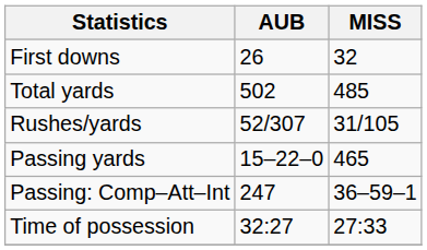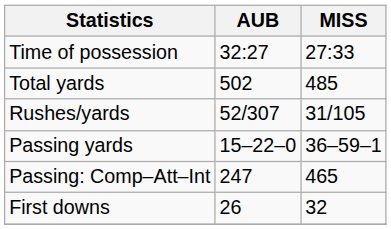rows swapped: First downs <-> Time of possession
Passing yards | MISS: 465 -> 36–59–1
Passing: Comp–Att–Int | MISS: 36–59–1 -> 465
